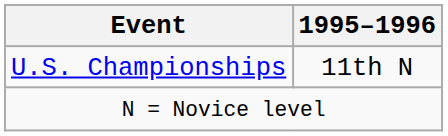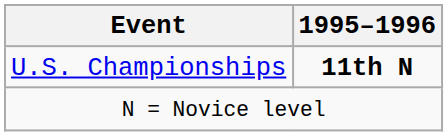U.S. Championships | 1995–1996: normal -> bold
